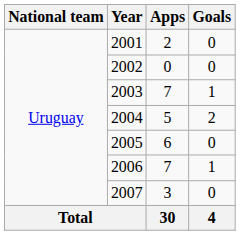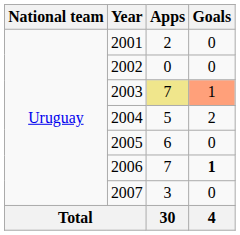2003 | Apps: no background -> khaki background
2003 | Goals: no background -> lightsalmon background
2006 | Goals: normal -> bold
